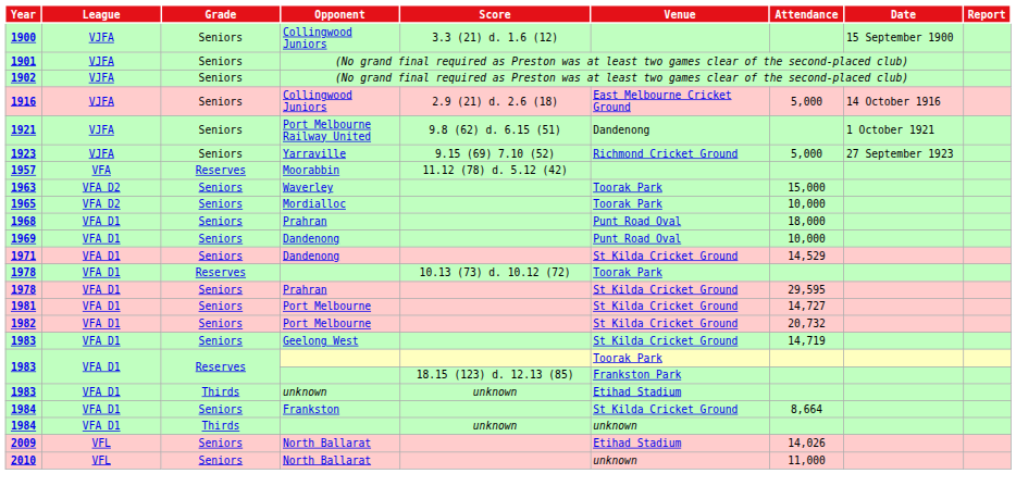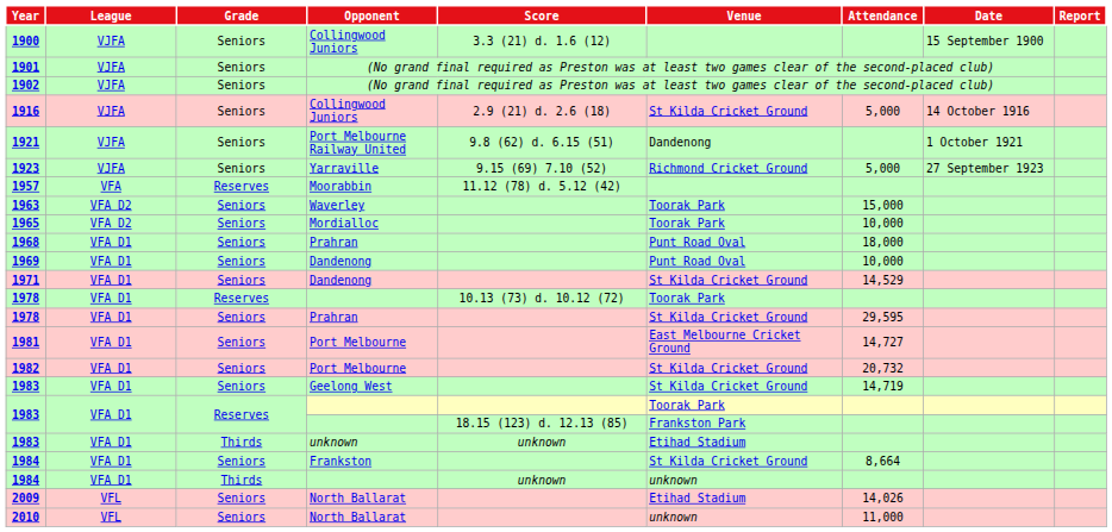1916 | Venue: East Melbourne Cricket Ground -> St Kilda Cricket Ground
1981 | Venue: St Kilda Cricket Ground -> East Melbourne Cricket Ground
